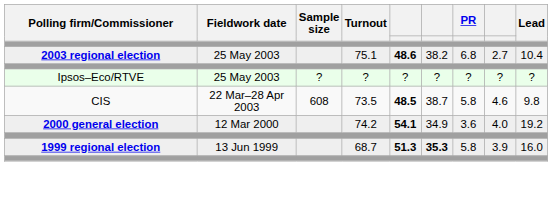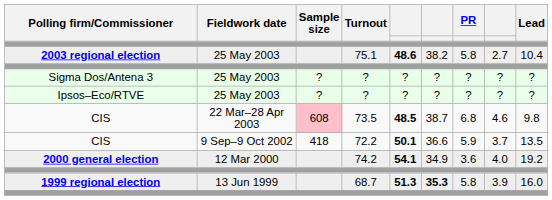2003 regional election | PR: 6.8 -> 5.8
+ row: Sigma Dos/Antena 3 | 25 May 2003 | ? | ? | ? | ? | ? | ? | ?
CIS / 73.5 | Sample size: no background -> pink background
CIS / 73.5 | PR: 5.8 -> 6.8
+ row: CIS | 9 Sep–9 Oct 2002 | 418 | 72.2 | 50.1 | 36.6 | 5.9 | 3.7 | 13.5
